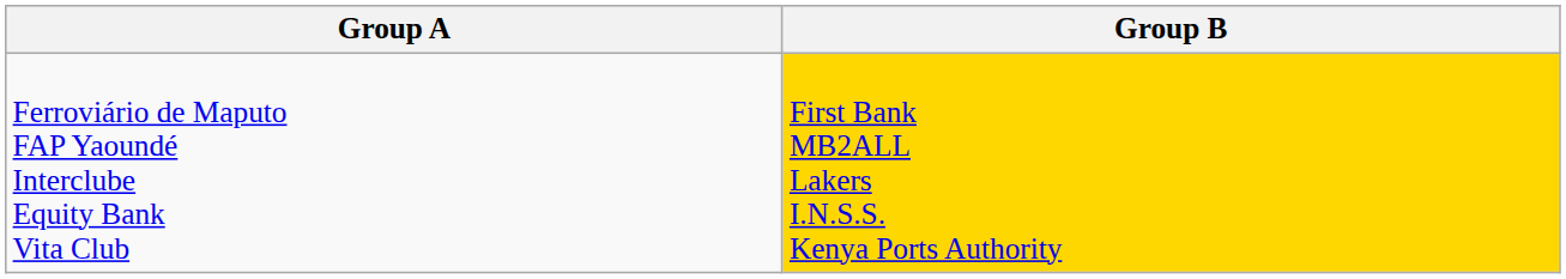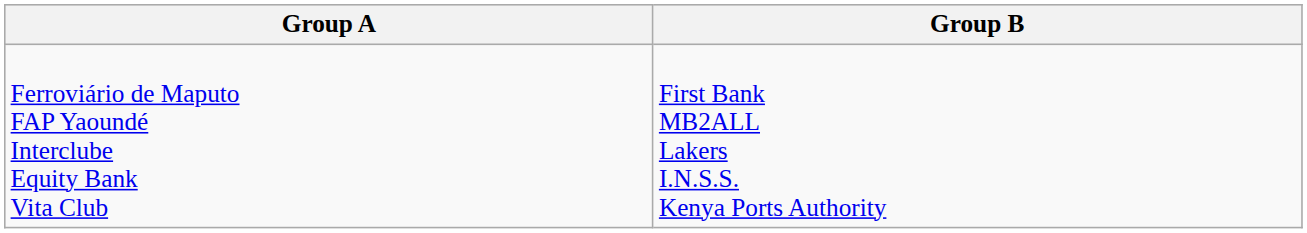row 2 | Group B: gold background -> no background
